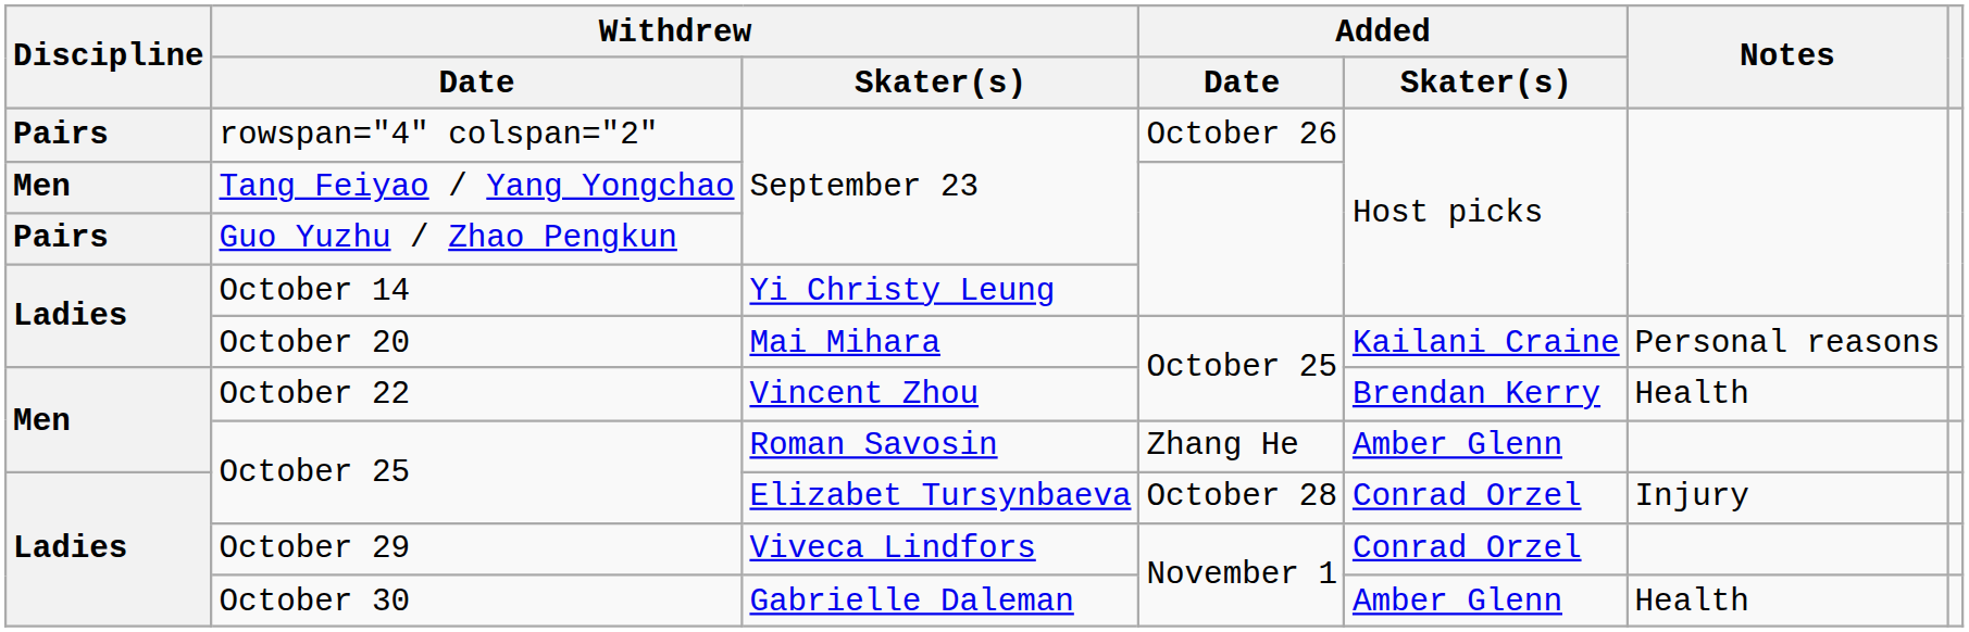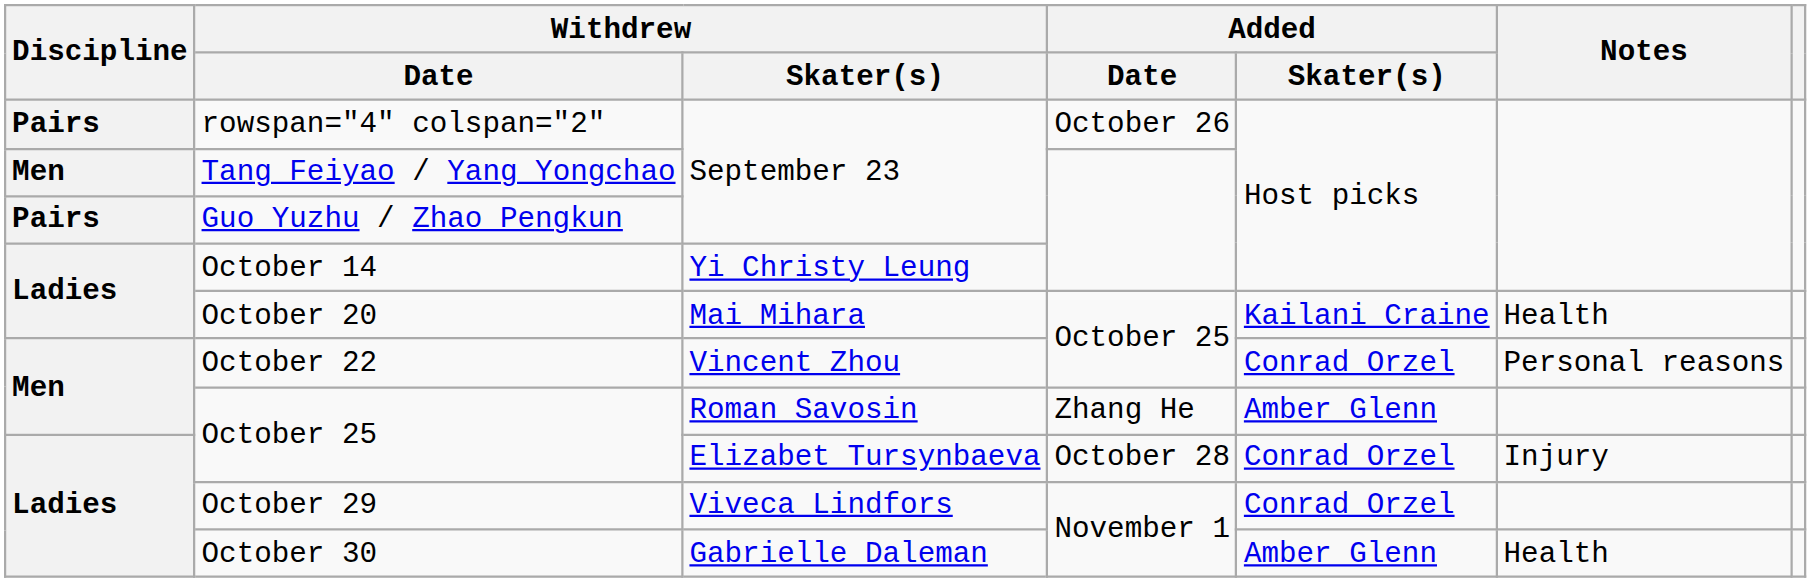October 20 | Notes: Personal reasons -> Health
October 22 | Added / Skater(s): Brendan Kerry -> Conrad Orzel
October 22 | Notes: Health -> Personal reasons
